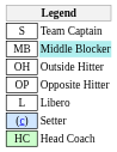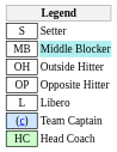S | column 2: Team Captain -> Setter
(c) | column 2: Setter -> Team Captain
